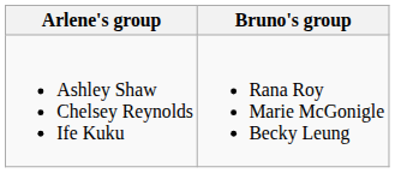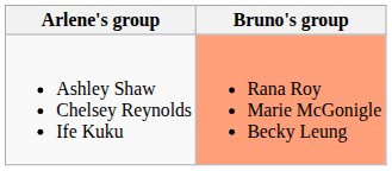Ashley Shaw Chelsey Reynolds Ife Kuku | Bruno's group: no background -> lightsalmon background
